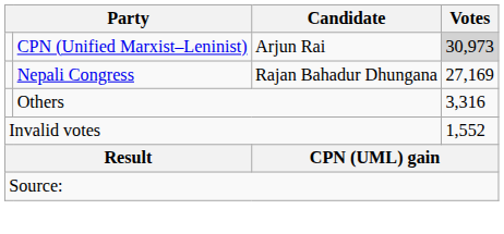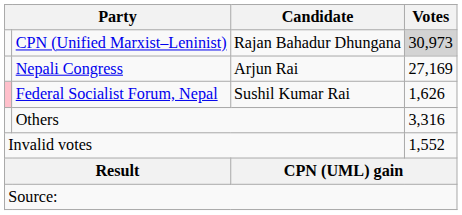CPN (Unified Marxist–Leninist) | Candidate: Arjun Rai -> Rajan Bahadur Dhungana
Nepali Congress | Candidate: Rajan Bahadur Dhungana -> Arjun Rai
+ row: Federal Socialist Forum, Nepal | Sushil Kumar Rai | 1,626
